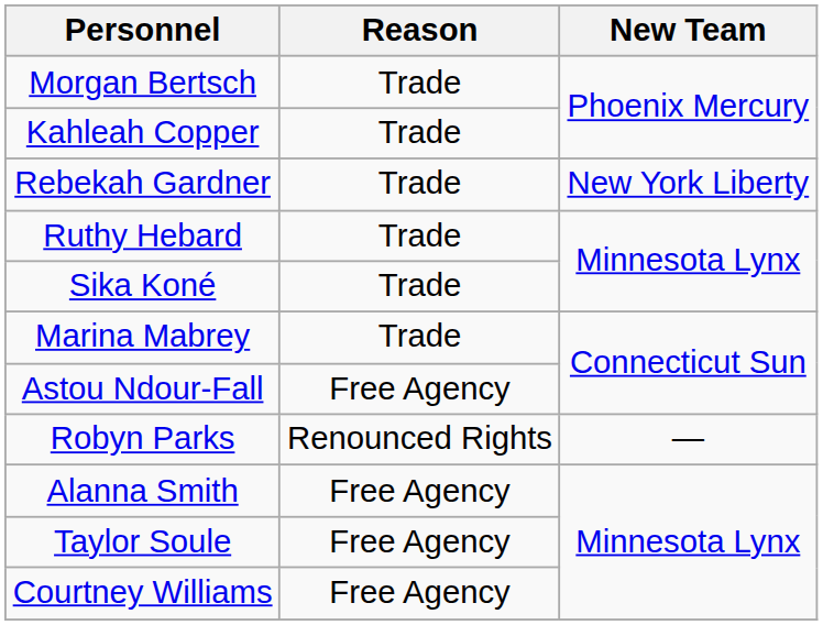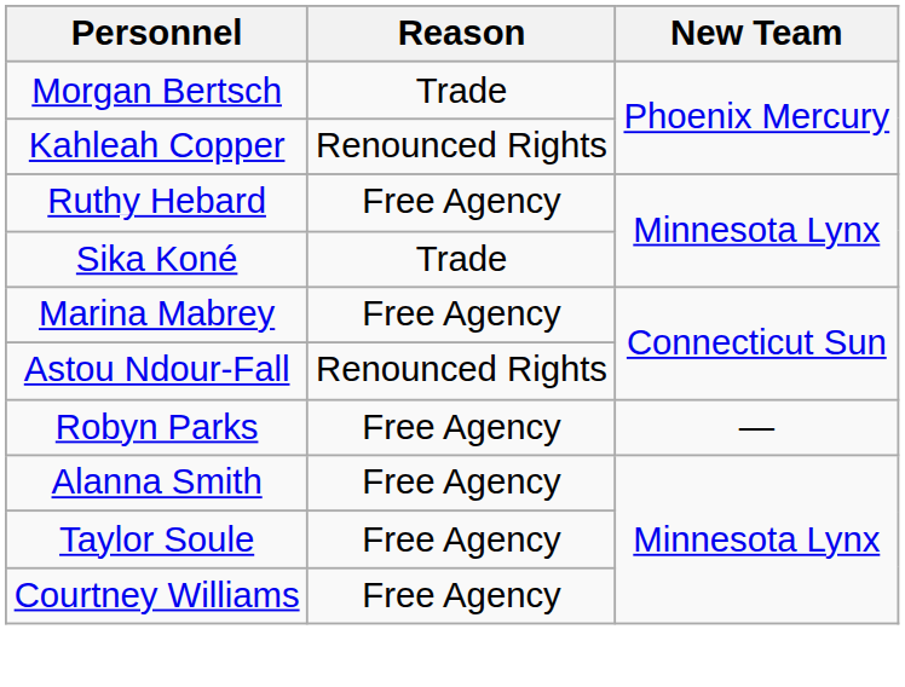Kahleah Copper | Reason: Trade -> Renounced Rights
- row: Rebekah Gardner | Trade | New York Liberty
Ruthy Hebard | Reason: Trade -> Free Agency
Marina Mabrey | Reason: Trade -> Free Agency
Astou Ndour-Fall | Reason: Free Agency -> Renounced Rights
Robyn Parks | Reason: Renounced Rights -> Free Agency
